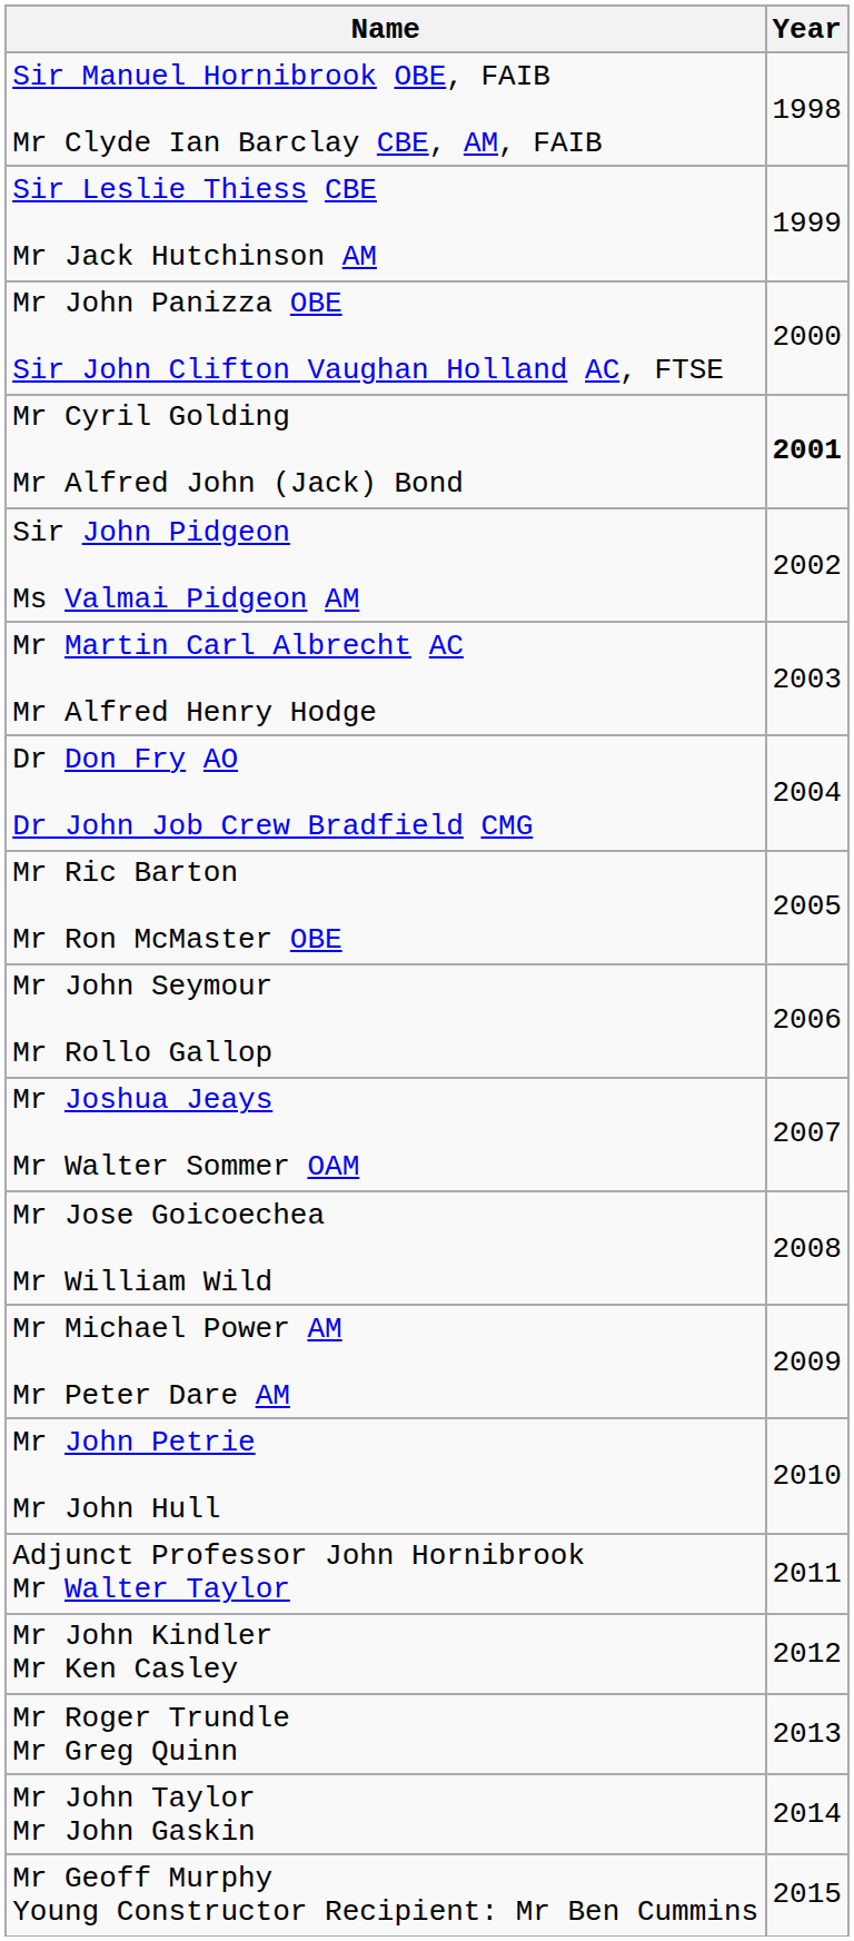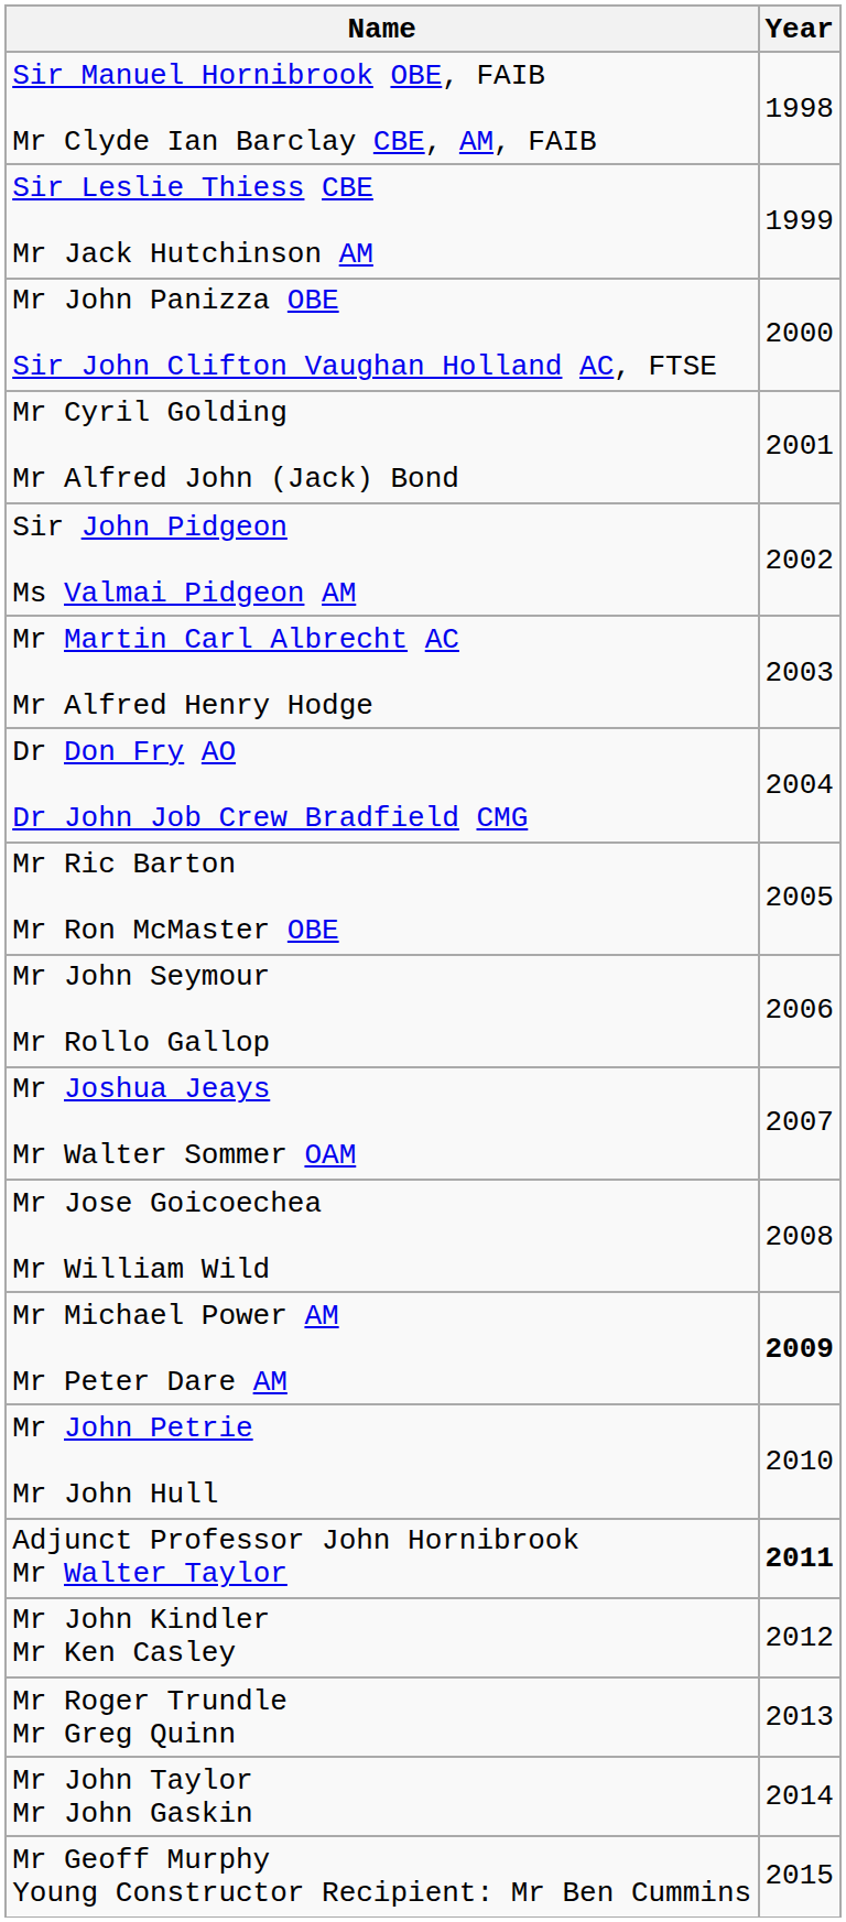Mr Cyril Golding Mr Alfred John (Jack) Bond | Year: bold -> normal
Mr Michael Power AM Mr Peter Dare AM | Year: normal -> bold
Adjunct Professor John Hornibrook Mr Walter Taylor | Year: normal -> bold
